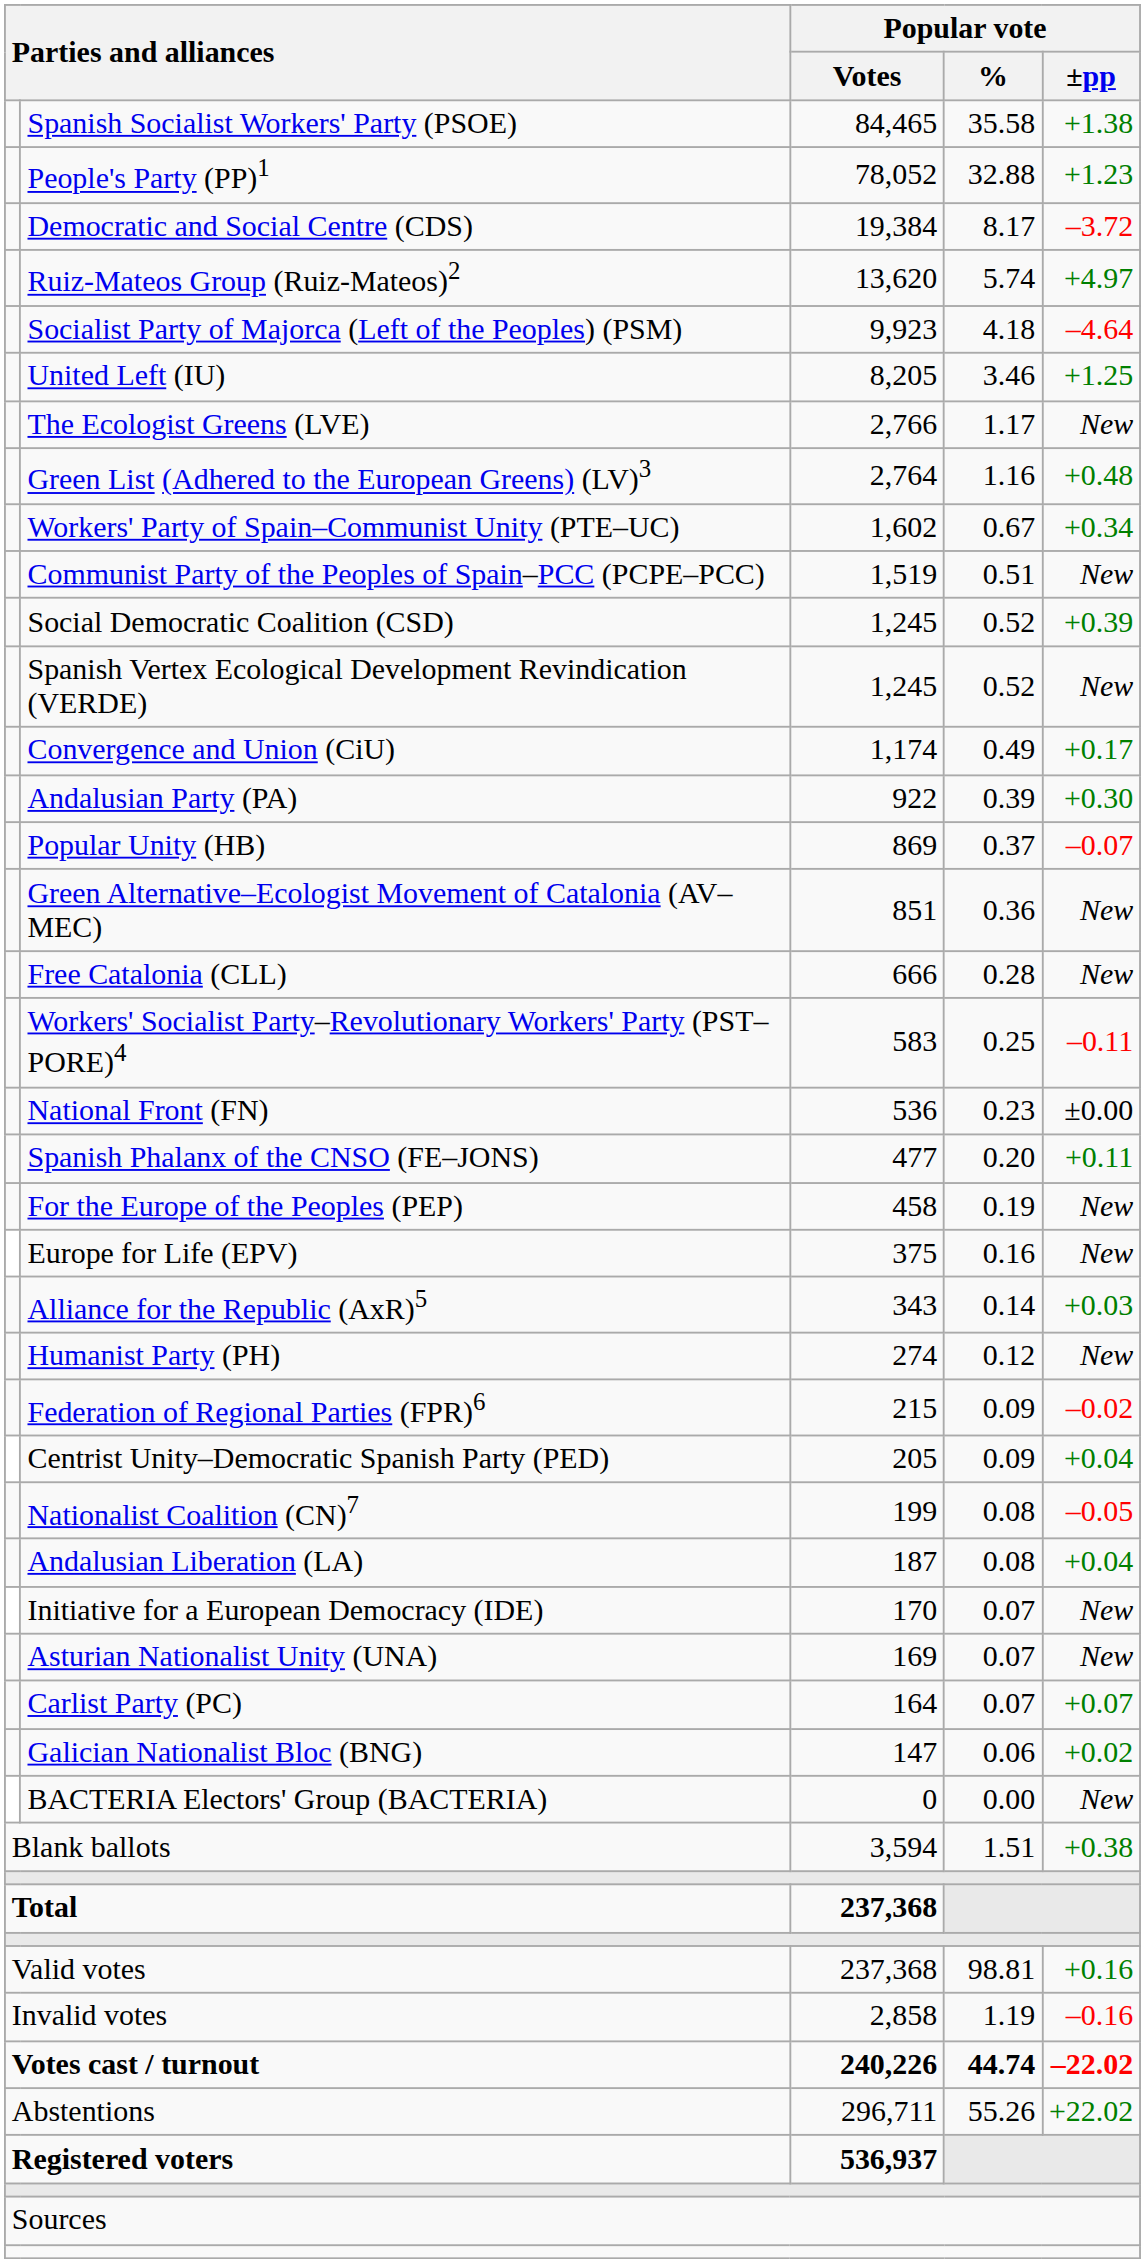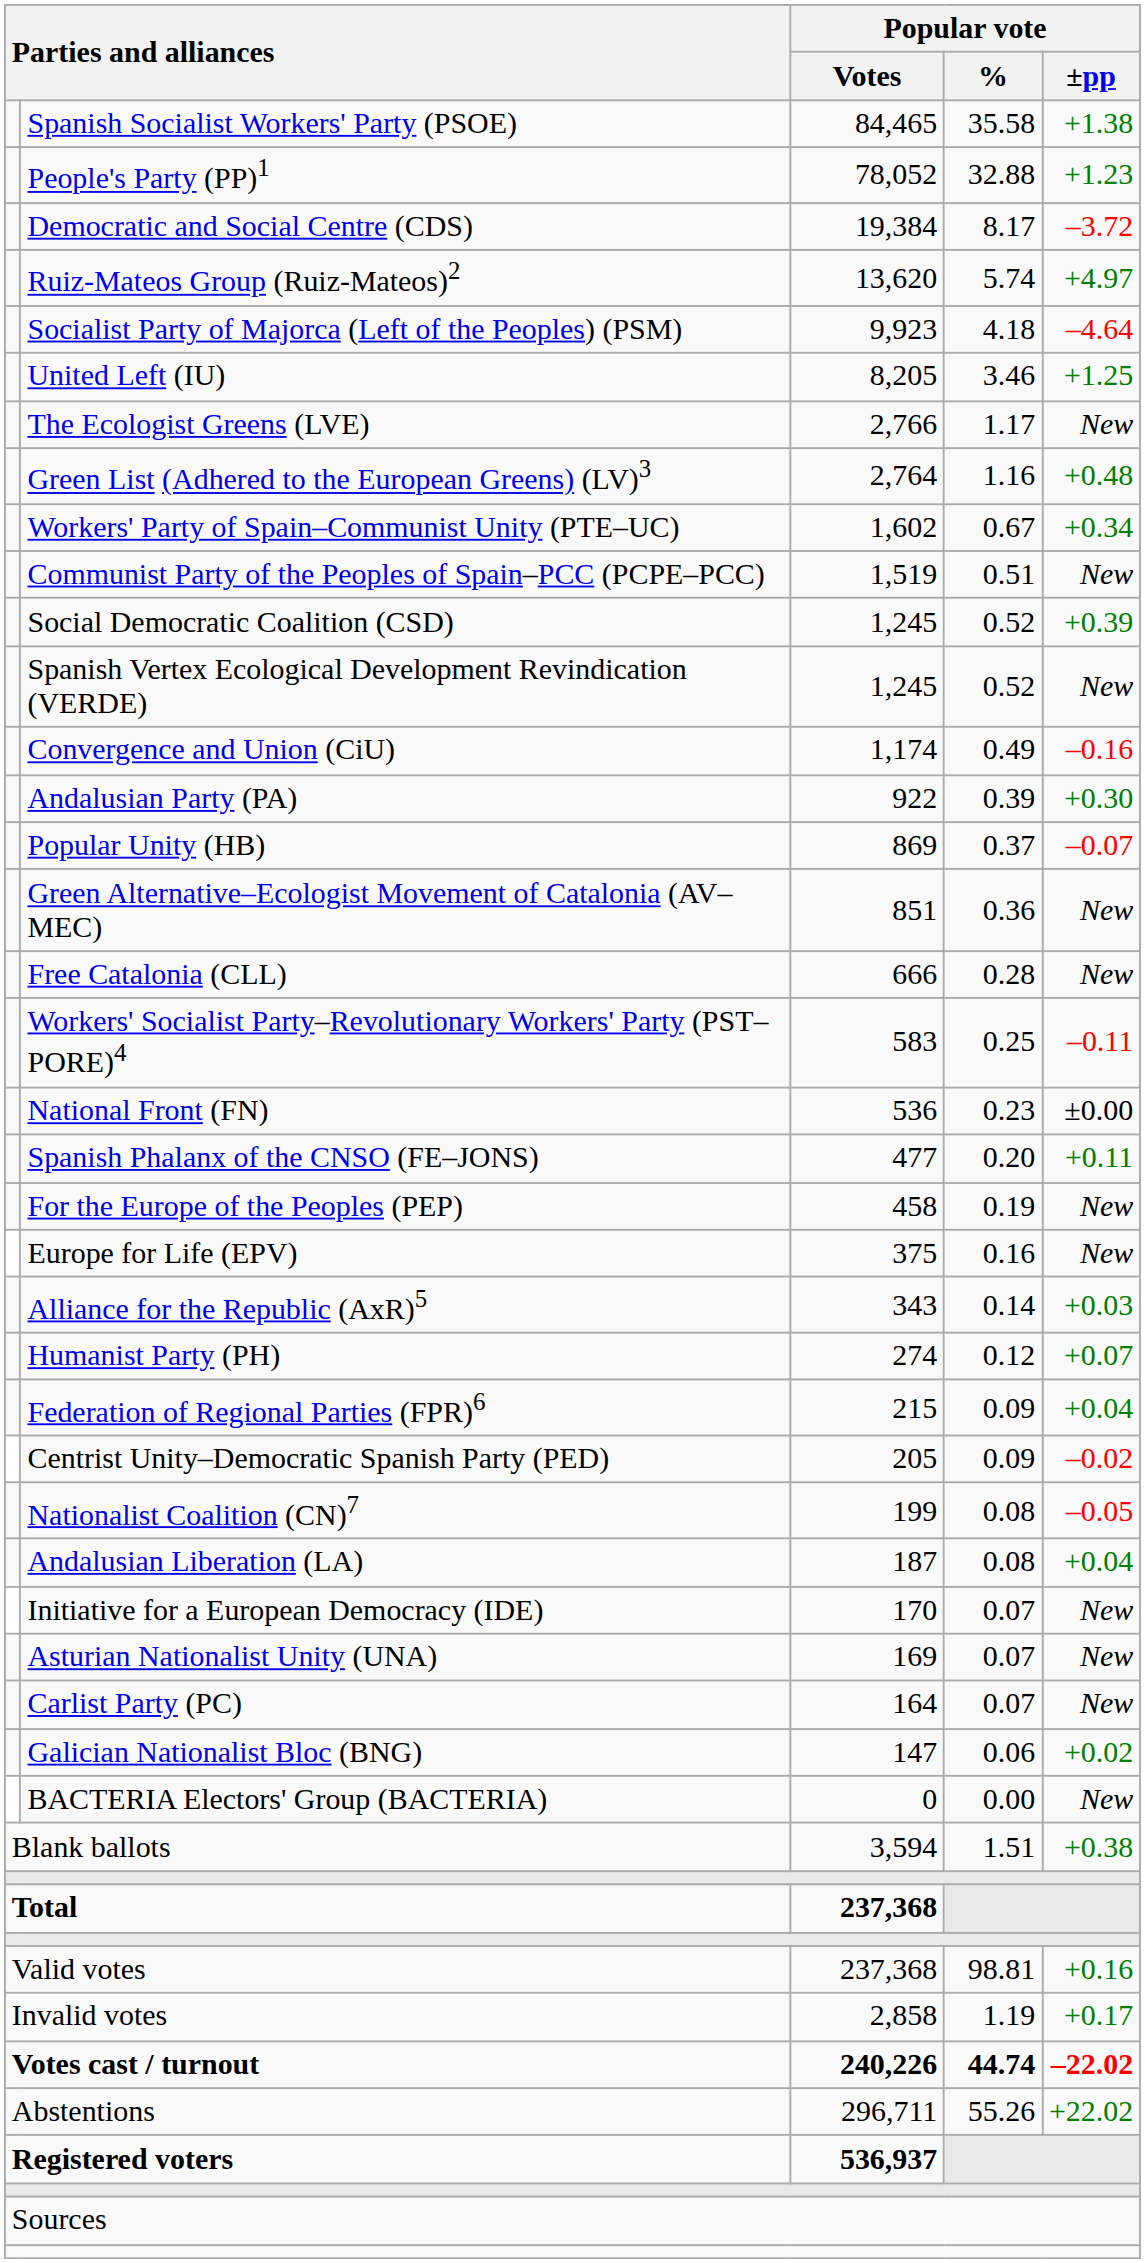Convergence and Union (CiU) | Popular vote / ±pp: +0.17 -> –0.16
Humanist Party (PH) | Popular vote / ±pp: New -> +0.07
Federation of Regional Parties (FPR)6 | Popular vote / ±pp: –0.02 -> +0.04
Centrist Unity–Democratic Spanish Party (PED) | Popular vote / ±pp: +0.04 -> –0.02
Carlist Party (PC) | Popular vote / ±pp: +0.07 -> New
Invalid votes | Popular vote / ±pp: –0.16 -> +0.17
